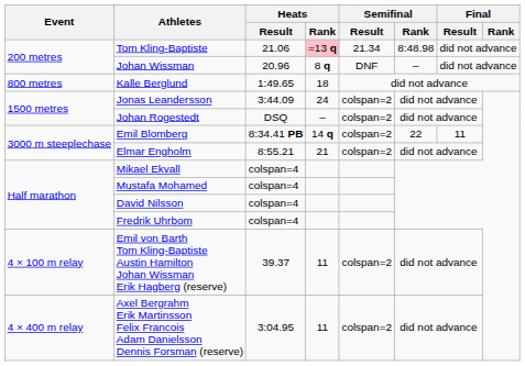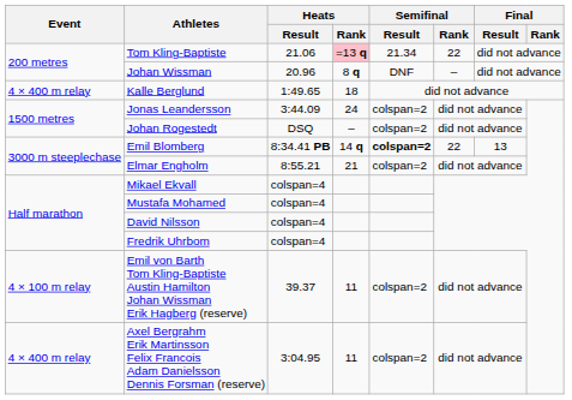Tom Kling-Baptiste | Semifinal / Rank: 8:48.98 -> 22
Kalle Berglund | Event: 800 metres -> 4 × 400 m relay
Emil Blomberg | Semifinal / Result: normal -> bold
Emil Blomberg | Final / Result: 11 -> 13
